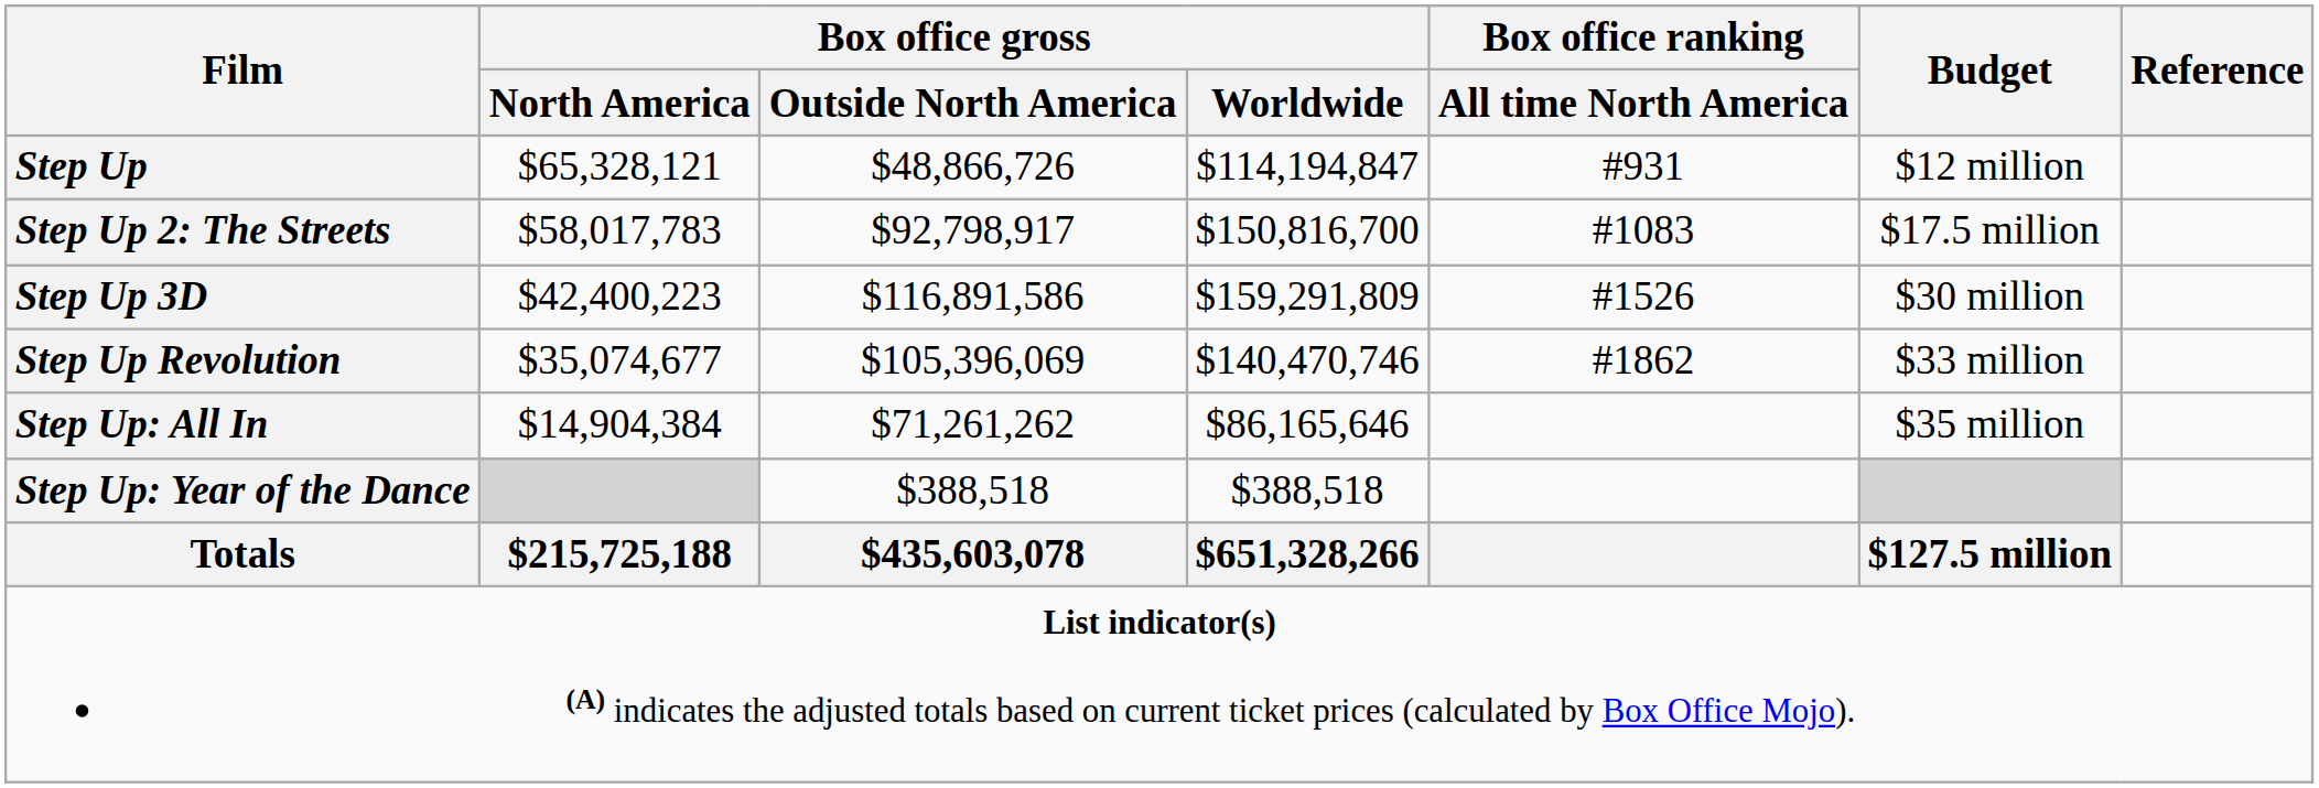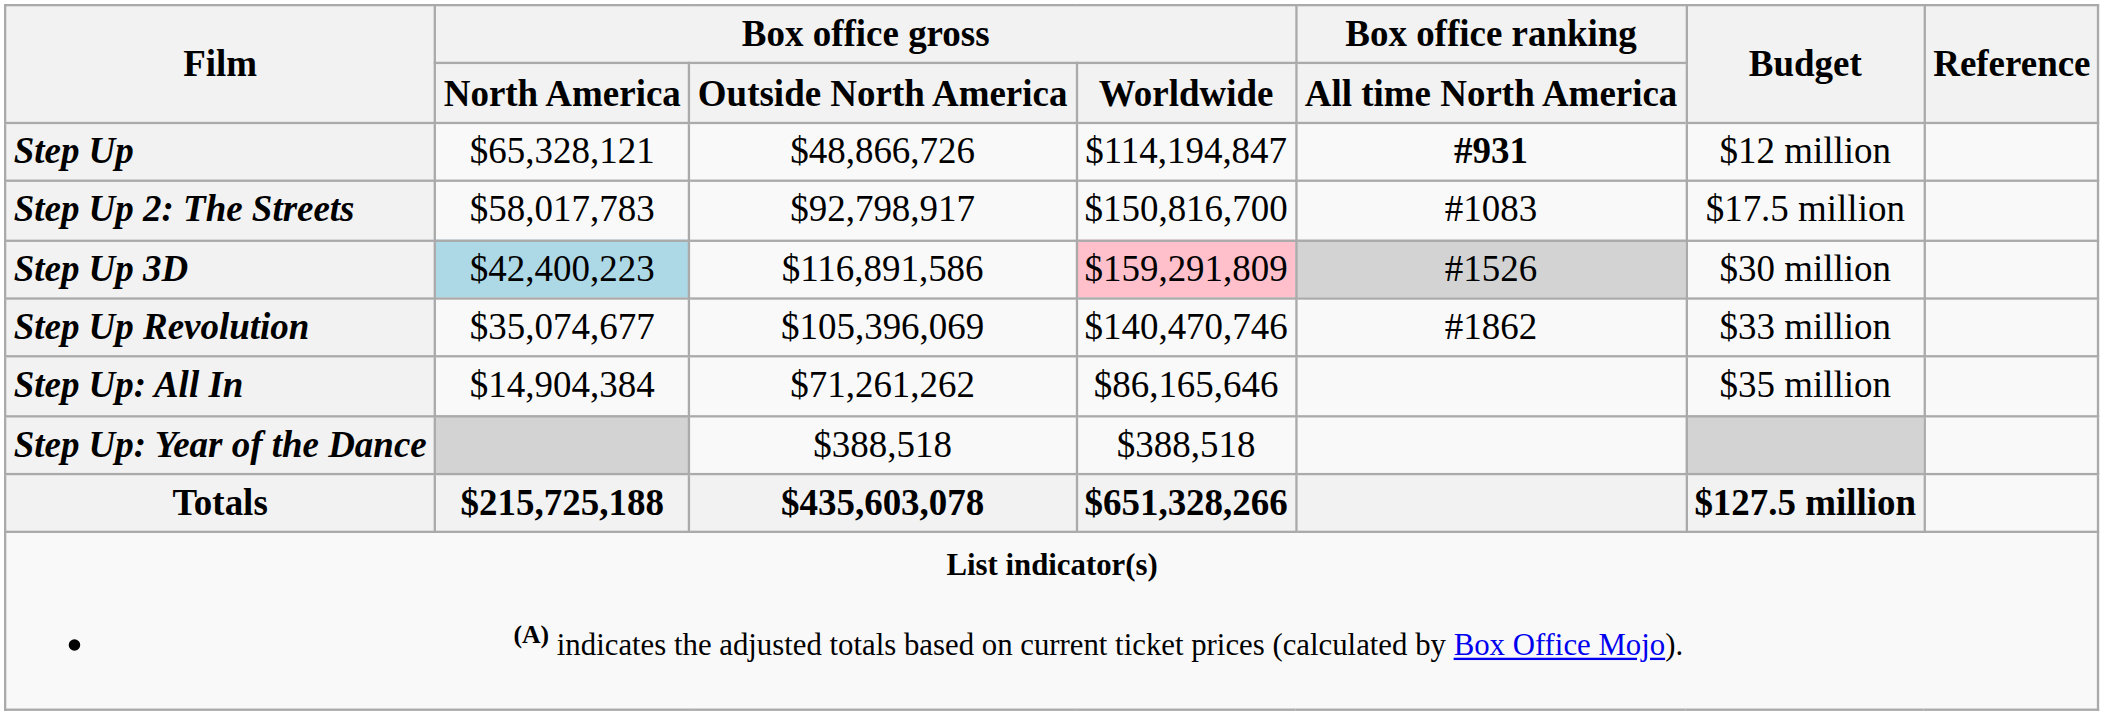Step Up | Box office ranking / All time North America: normal -> bold
Step Up 3D | Box office gross / North America: no background -> lightblue background
Step Up 3D | Box office gross / Worldwide: no background -> pink background
Step Up 3D | Box office ranking / All time North America: no background -> lightgrey background
